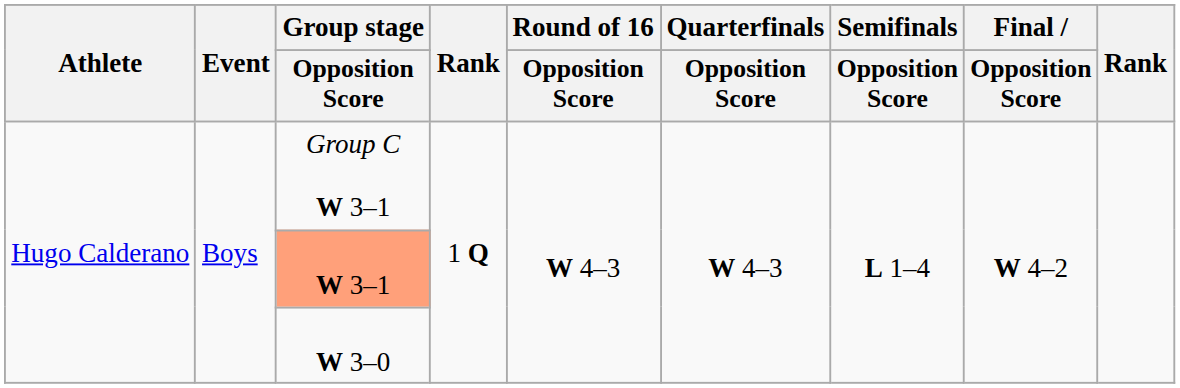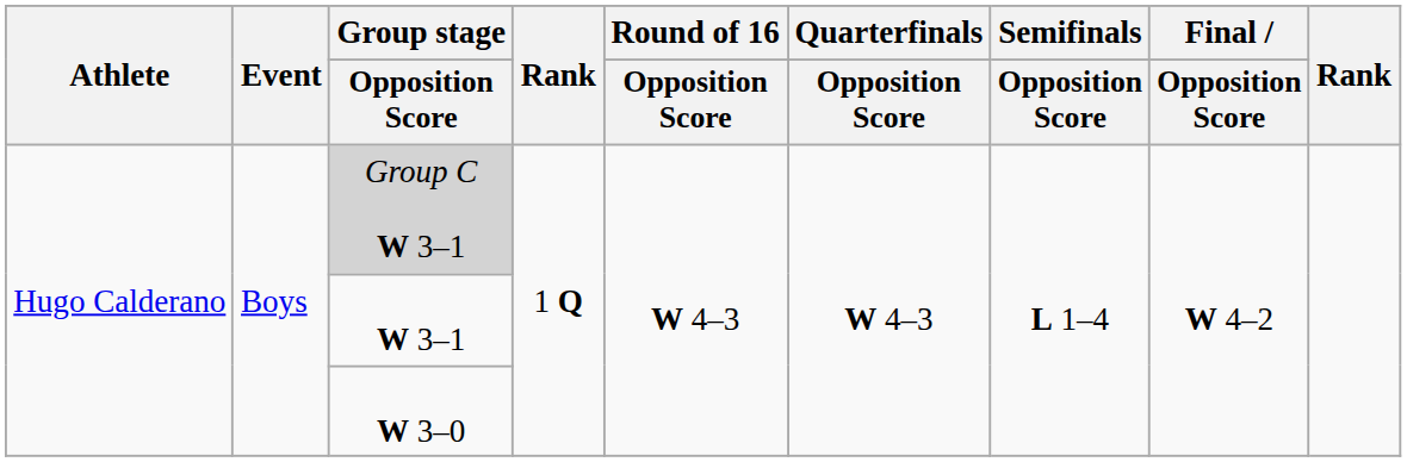Group C W 3–1 | Group stage / Opposition Score: no background -> lightgrey background
W 3–1 | Group stage / Opposition Score: lightsalmon background -> no background
